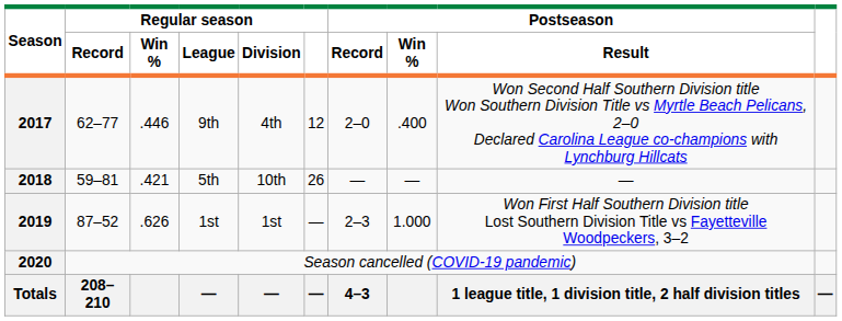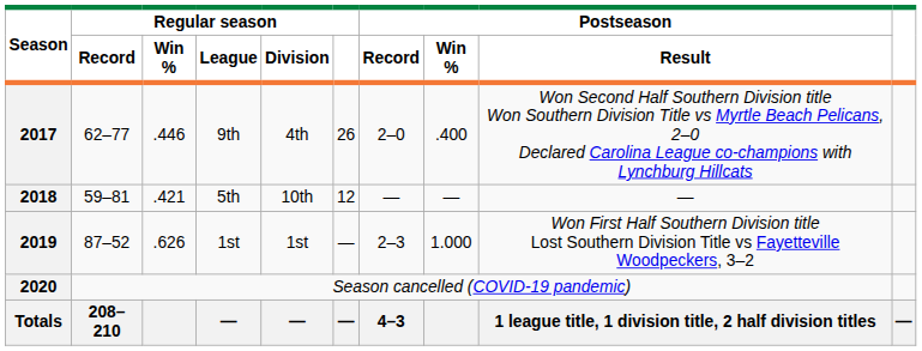2017 | Regular season: 12 -> 26
2018 | Regular season: 26 -> 12
